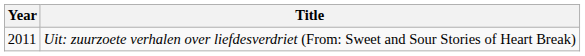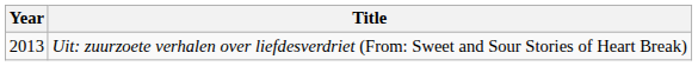row 2 | Year: 2011 -> 2013
